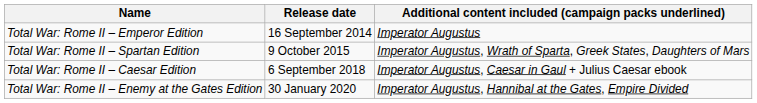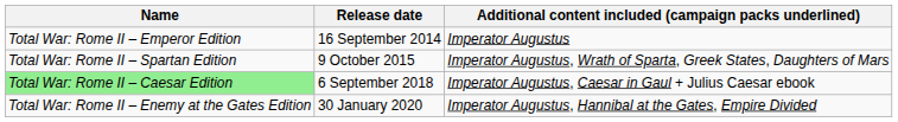row 4 | Name: no background -> lightgreen background
